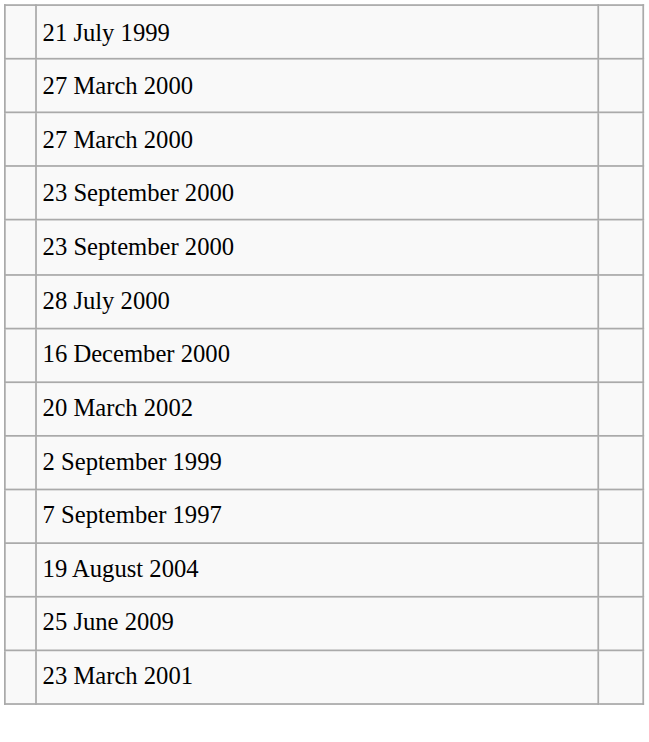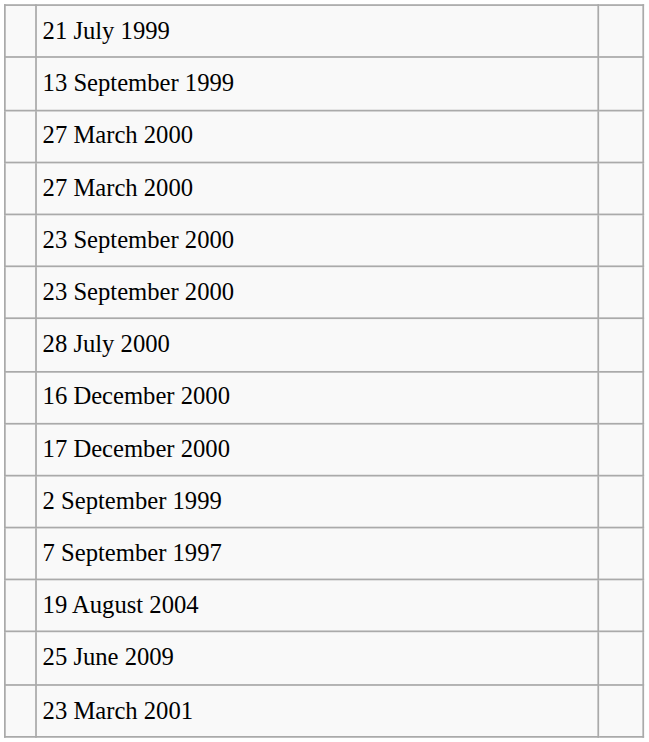+ row: 13 September 1999
+ row: 17 December 2000
- row: 20 March 2002
